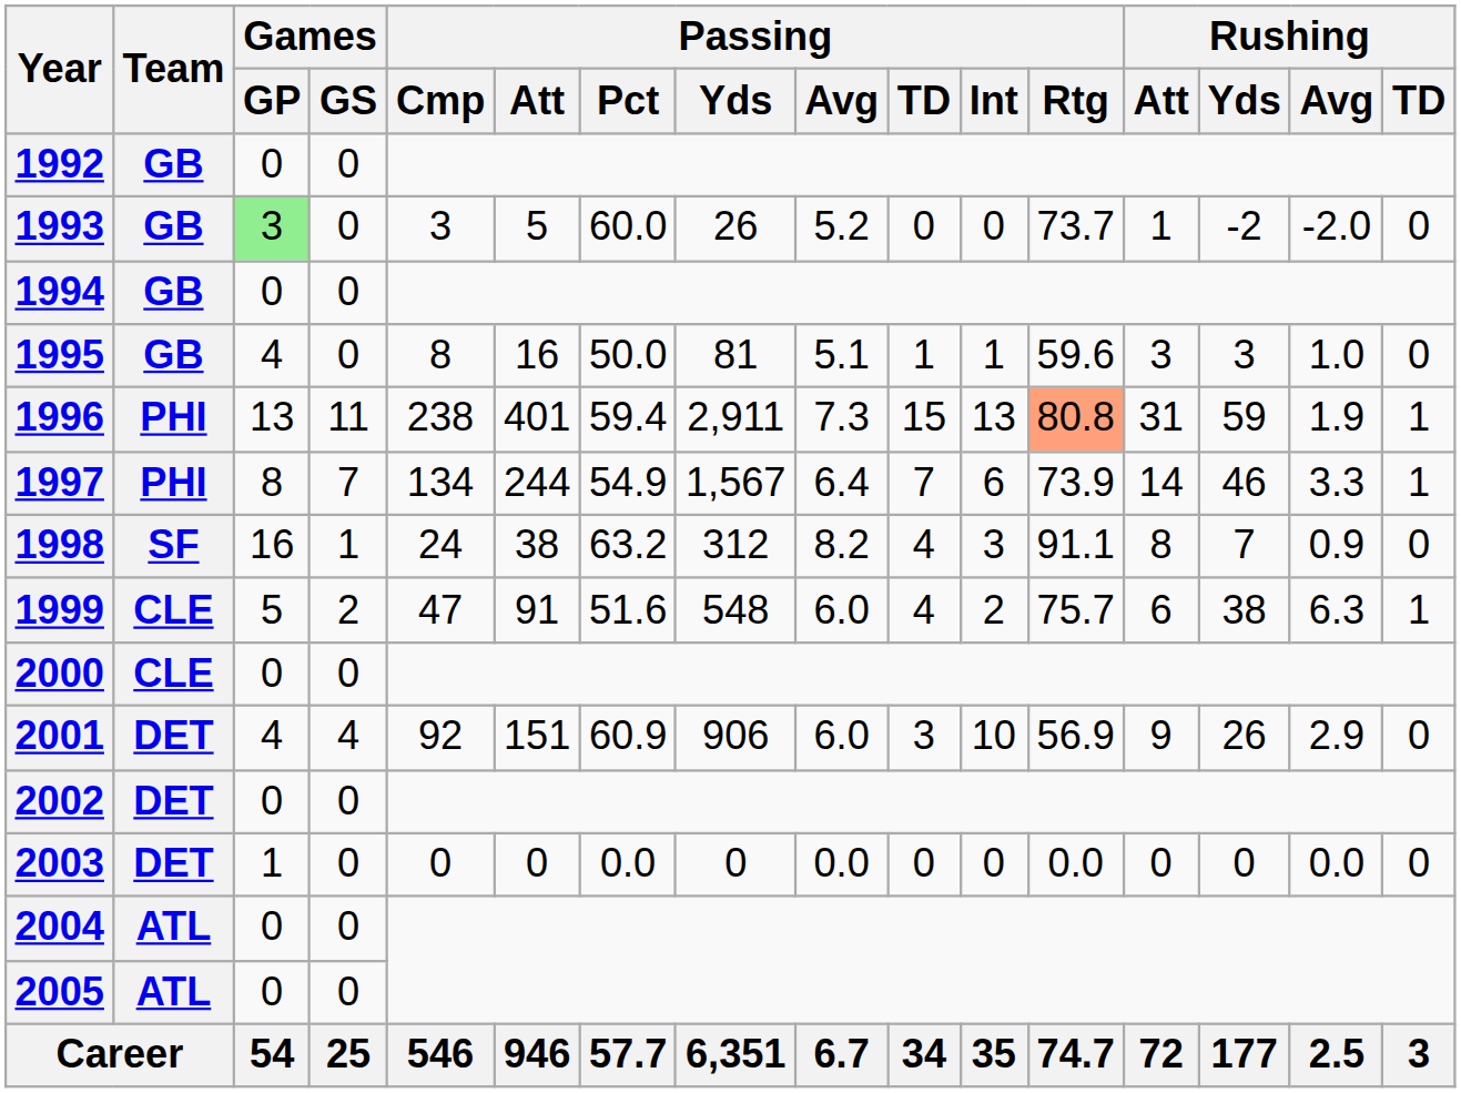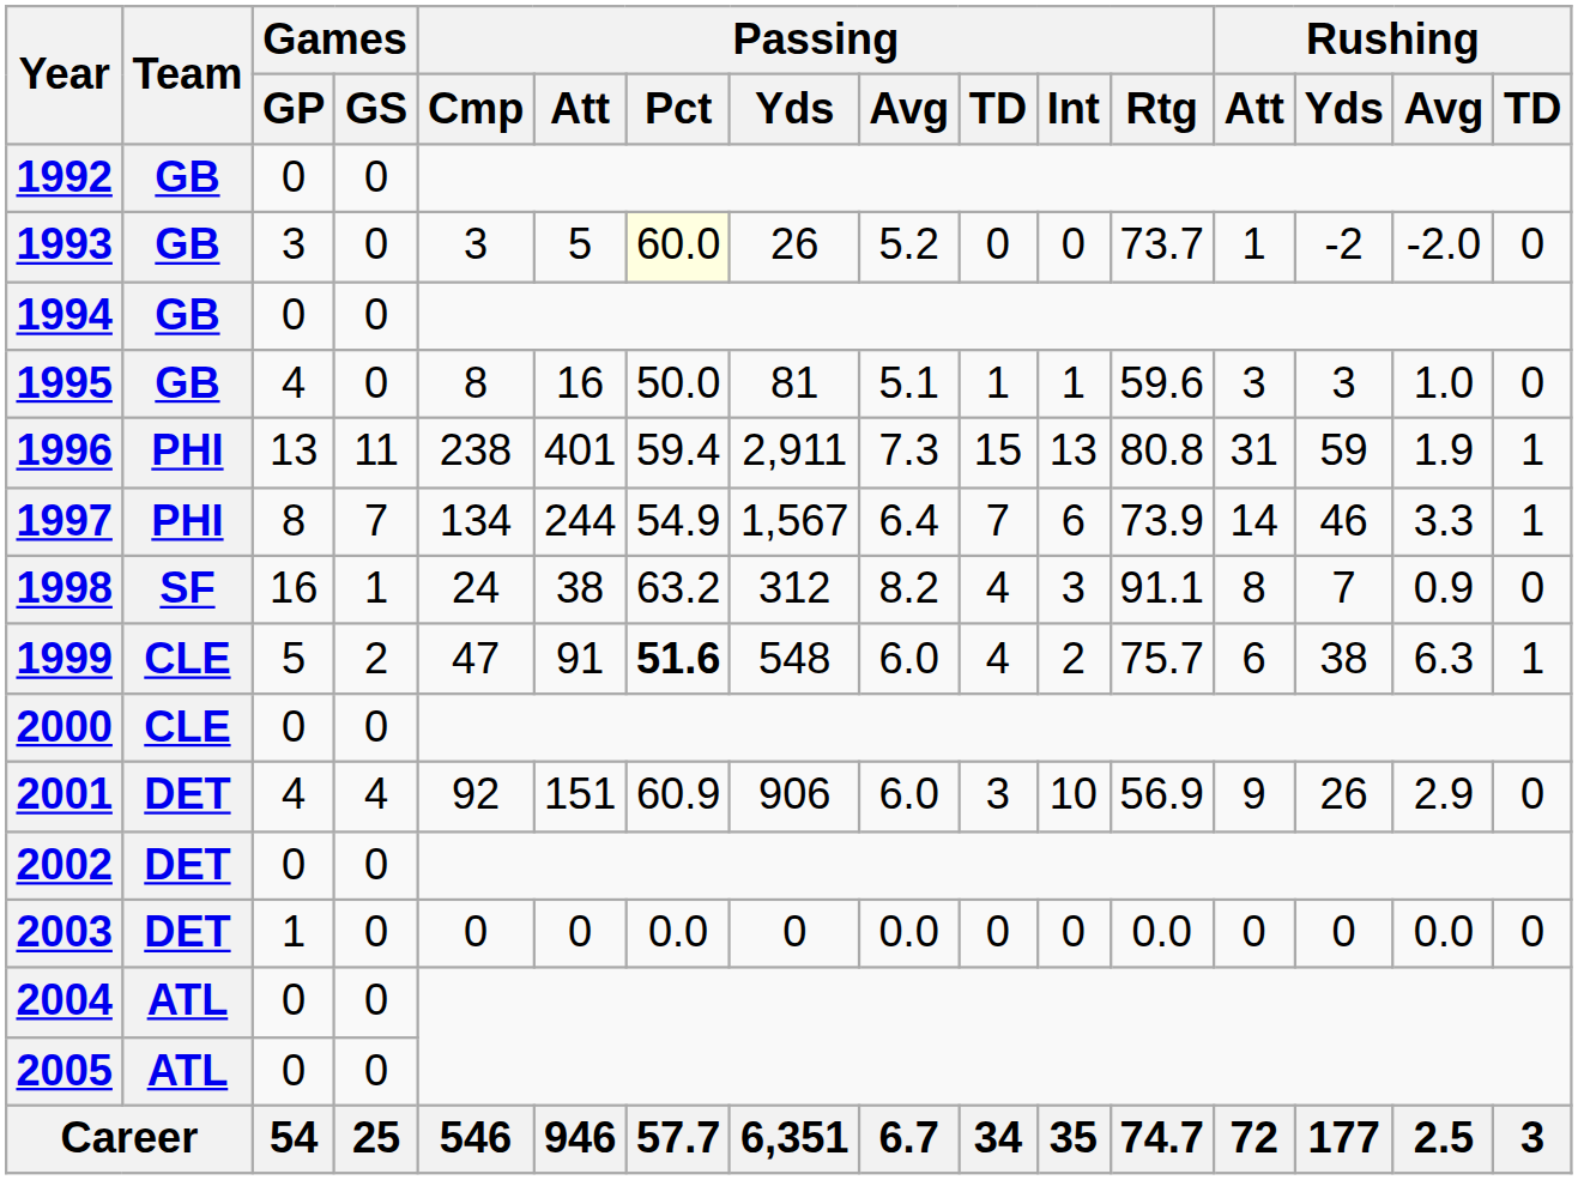1993 | Games / GP: lightgreen background -> no background
1993 | Passing / Pct: no background -> lightyellow background
1996 | Passing / Rtg: lightsalmon background -> no background
1999 | Passing / Pct: normal -> bold
